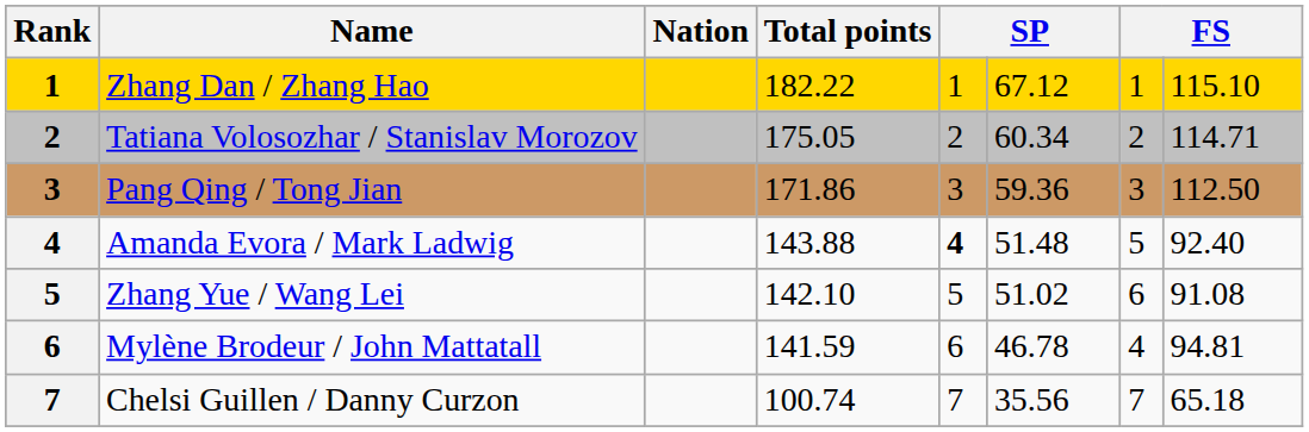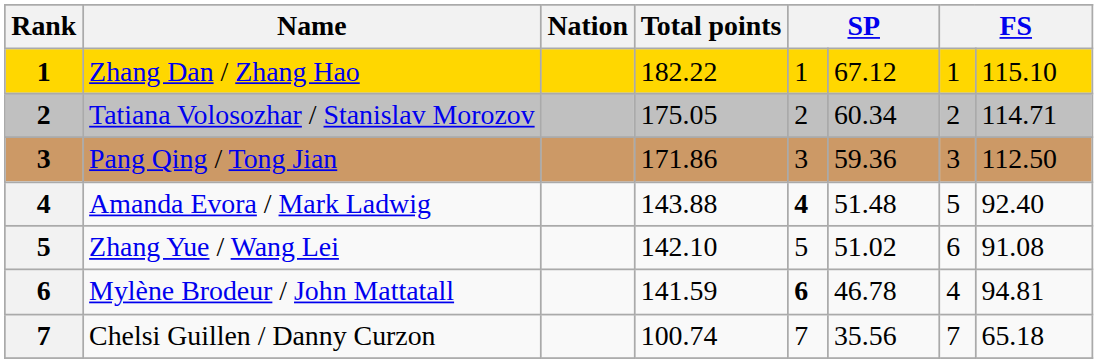Mylène Brodeur / John Mattatall | column 5: normal -> bold
